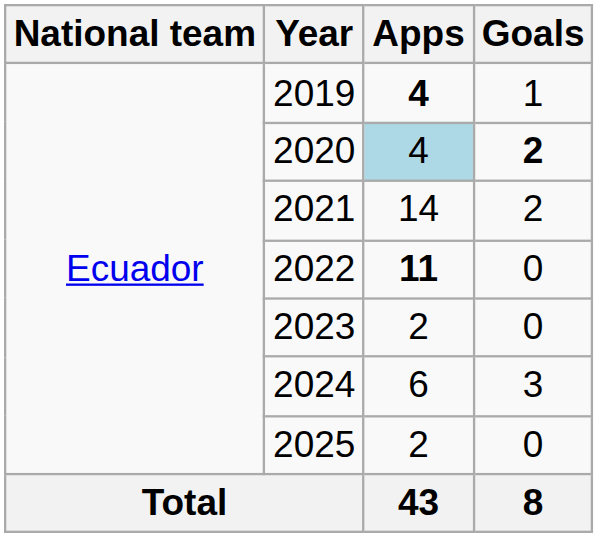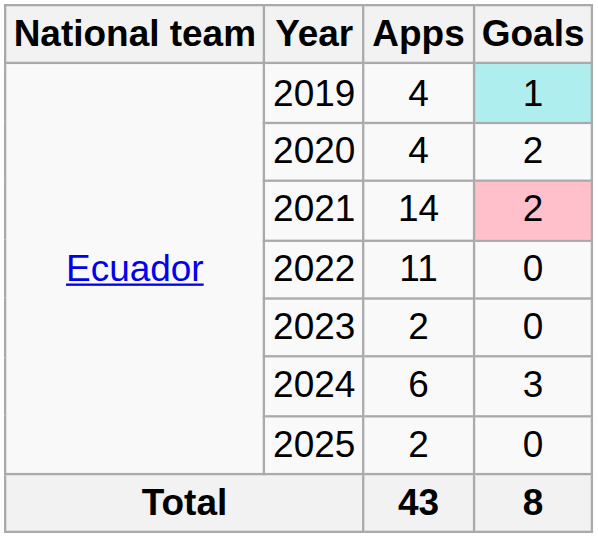2019 | Apps: bold -> normal
2019 | Goals: no background -> paleturquoise background
2020 | Apps: lightblue background -> no background
2020 | Goals: bold -> normal
2021 | Goals: no background -> pink background
2022 | Apps: bold -> normal
